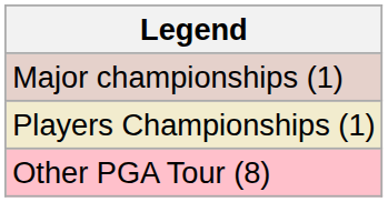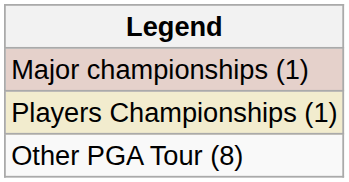row 4 | column 1: pink background -> no background
